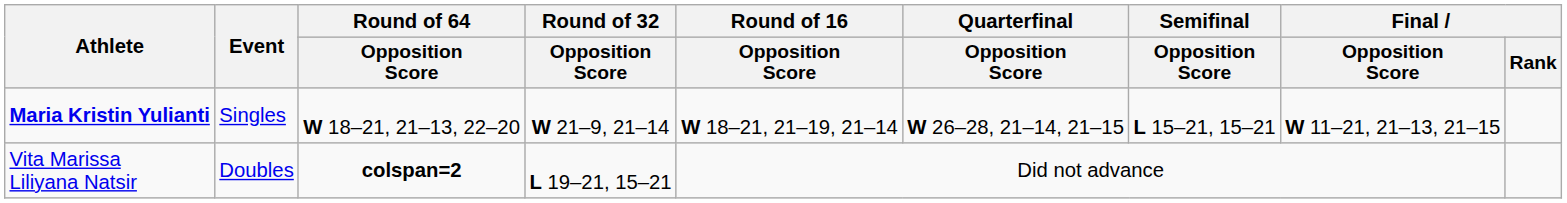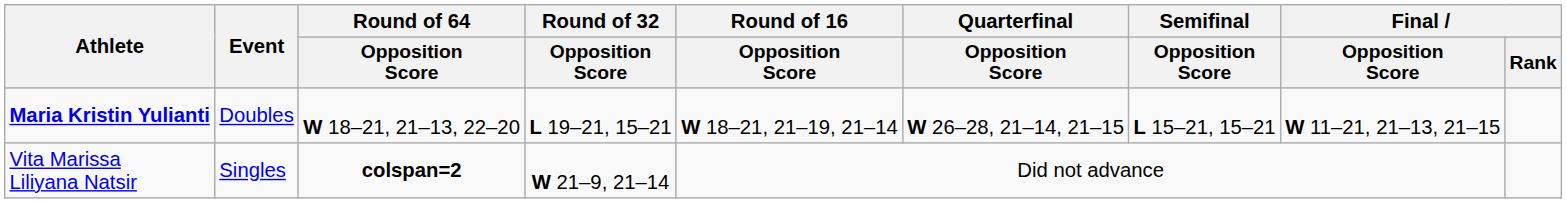Maria Kristin Yulianti | Event: Singles -> Doubles
Maria Kristin Yulianti | Round of 32 / Opposition Score: W 21–9, 21–14 -> L 19–21, 15–21
Vita Marissa Liliyana Natsir | Event: Doubles -> Singles
Vita Marissa Liliyana Natsir | Round of 32 / Opposition Score: L 19–21, 15–21 -> W 21–9, 21–14
